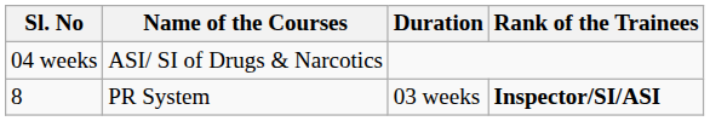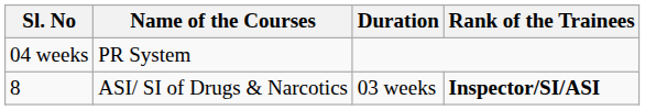04 weeks | Name of the Courses: ASI/ SI of Drugs & Narcotics -> PR System
8 | Name of the Courses: PR System -> ASI/ SI of Drugs & Narcotics
